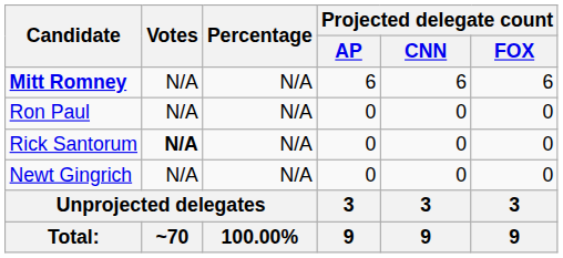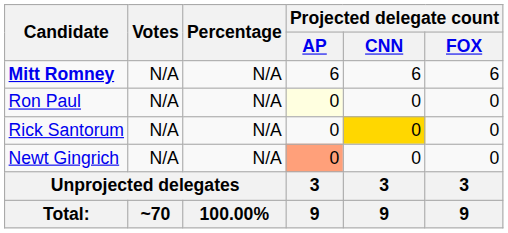Ron Paul | Projected delegate count / AP: no background -> lightyellow background
Rick Santorum | Votes: bold -> normal
Rick Santorum | Projected delegate count / CNN: no background -> gold background
Newt Gingrich | Projected delegate count / AP: no background -> lightsalmon background
